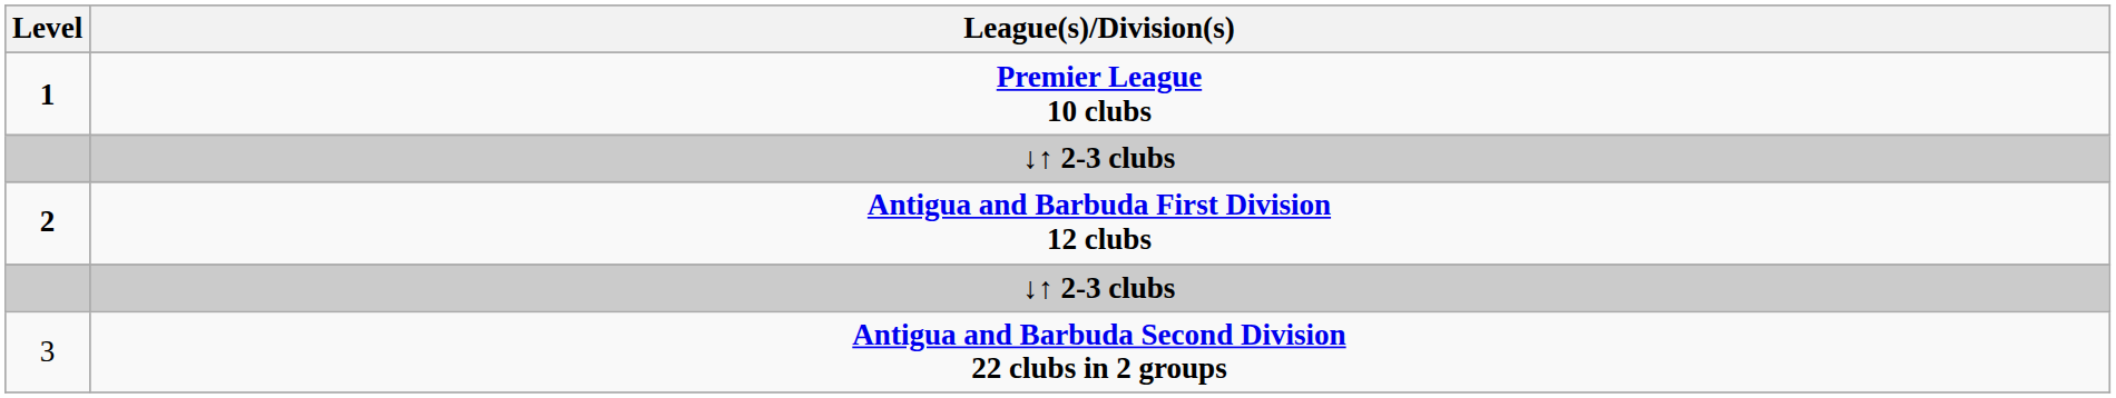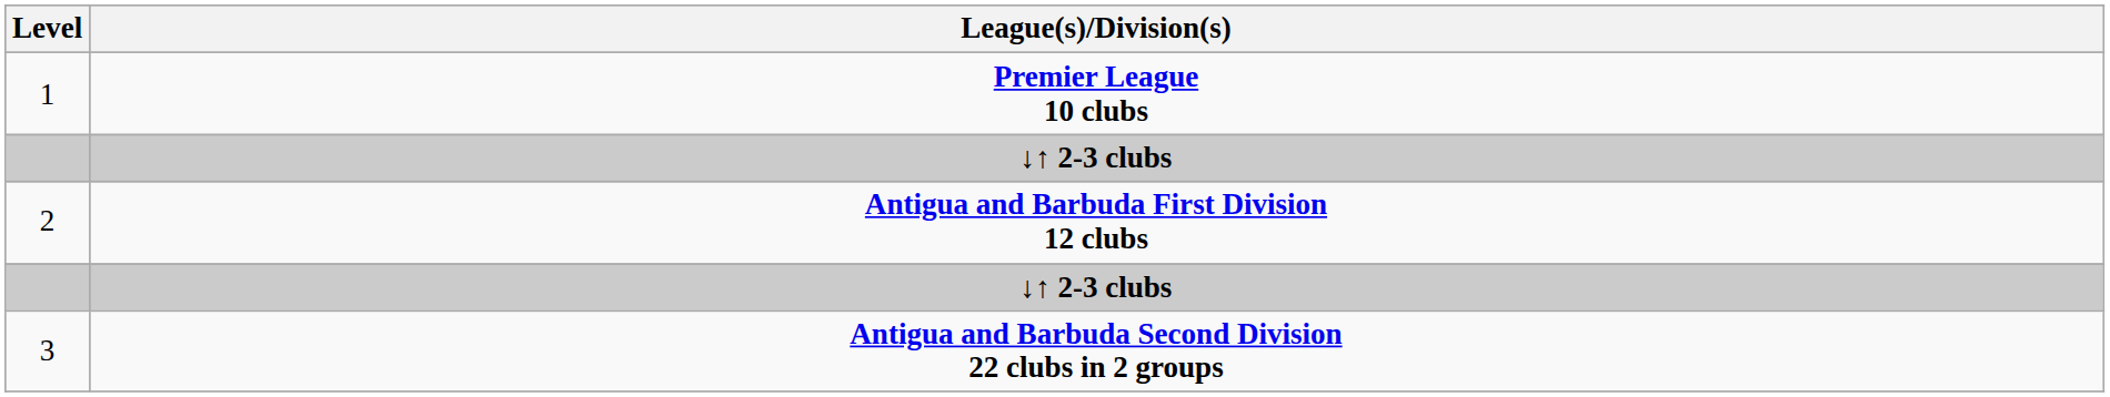1 | Level: bold -> normal
2 | Level: bold -> normal
